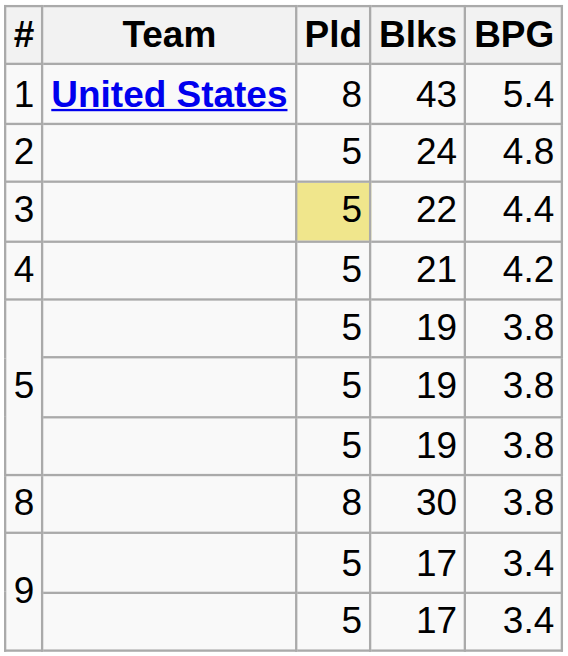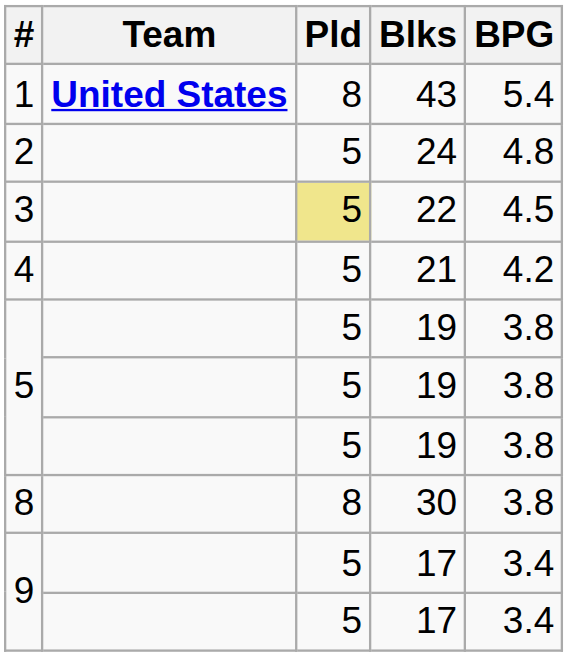3 | BPG: 4.4 -> 4.5
